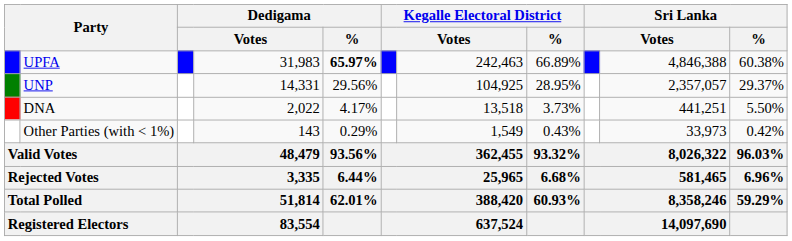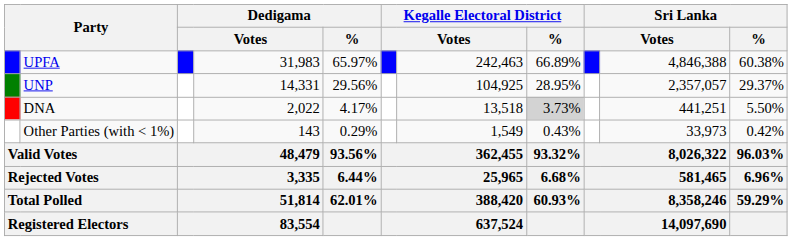UPFA | Dedigama / %: bold -> normal
DNA | Kegalle Electoral District / %: no background -> lightgrey background
